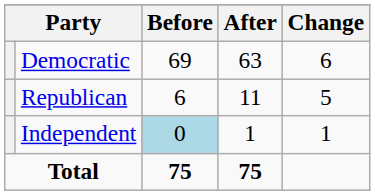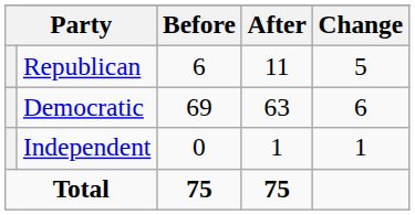rows swapped: Democratic <-> Republican
Independent | Before: lightblue background -> no background
